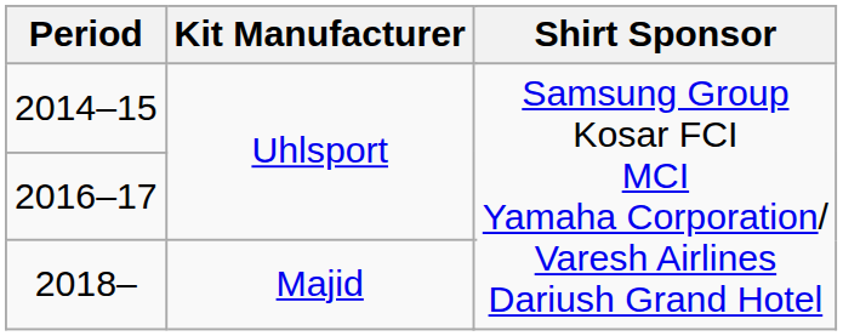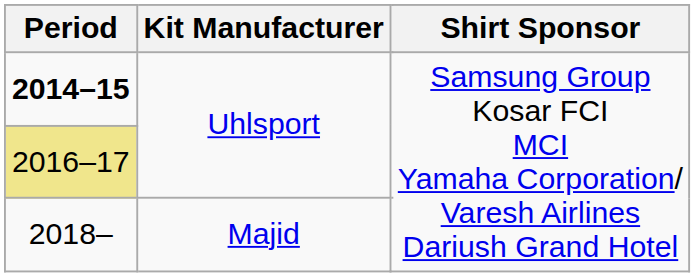2014–15 | Period: normal -> bold
2016–17 | Period: no background -> khaki background
